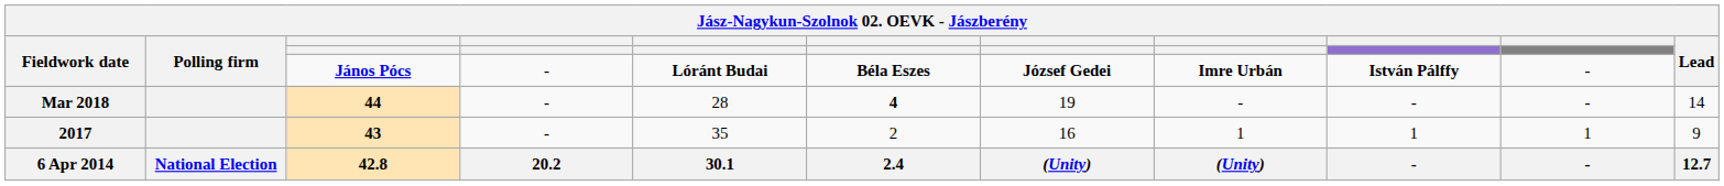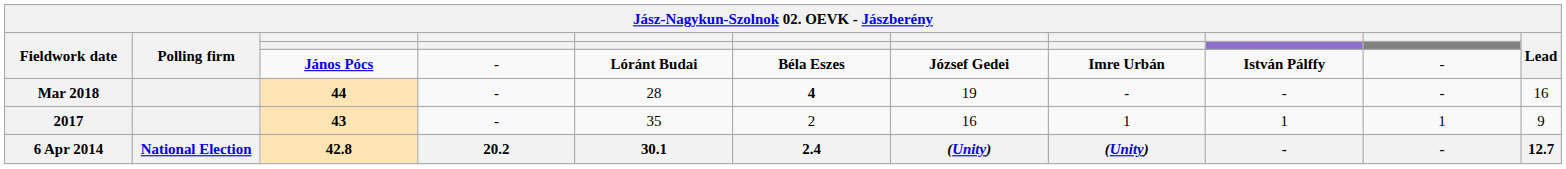Mar 2018 | Lead: 14 -> 16
